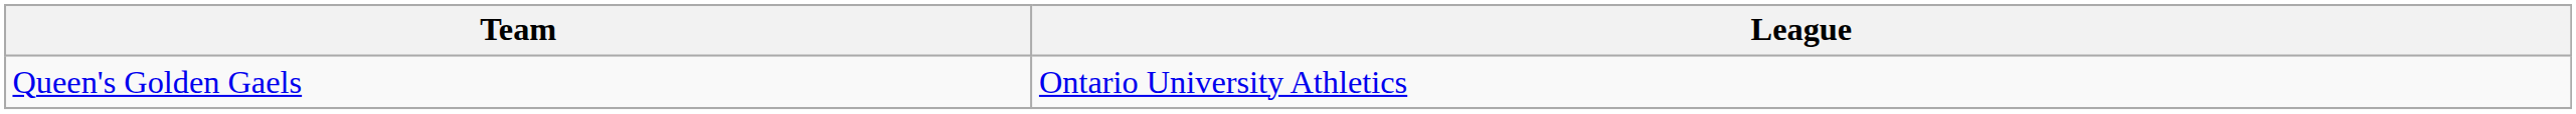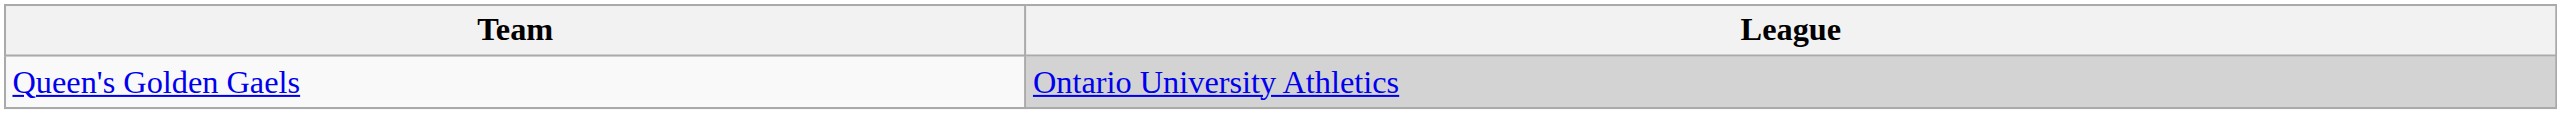Queen's Golden Gaels | League: no background -> lightgrey background
